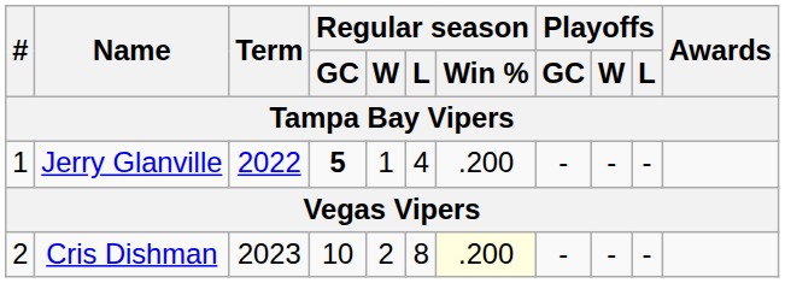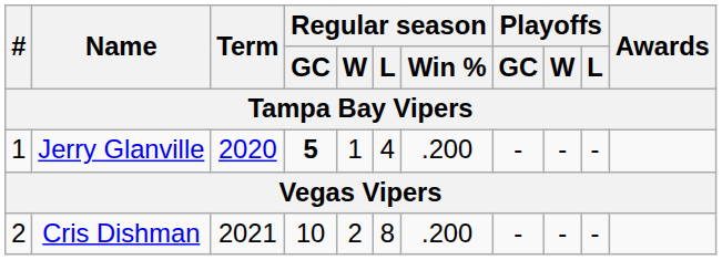Jerry Glanville | Term: 2022 -> 2020
Cris Dishman | Term: 2023 -> 2021
Cris Dishman | Regular season / Win %: lightyellow background -> no background
